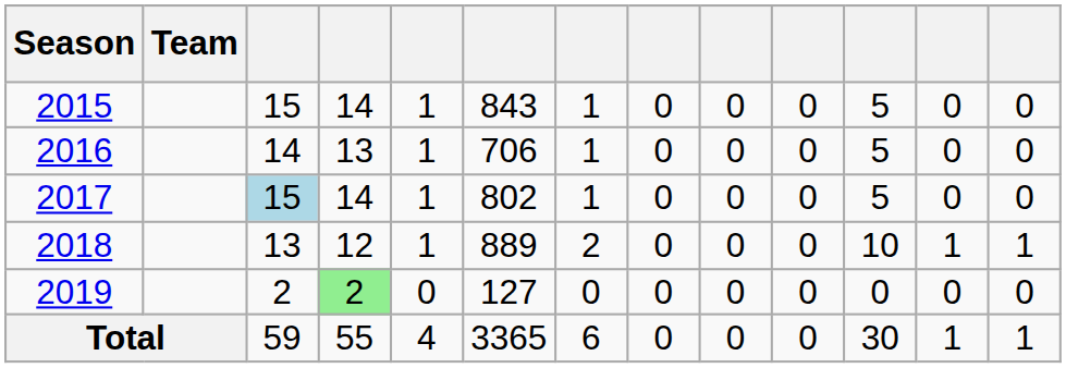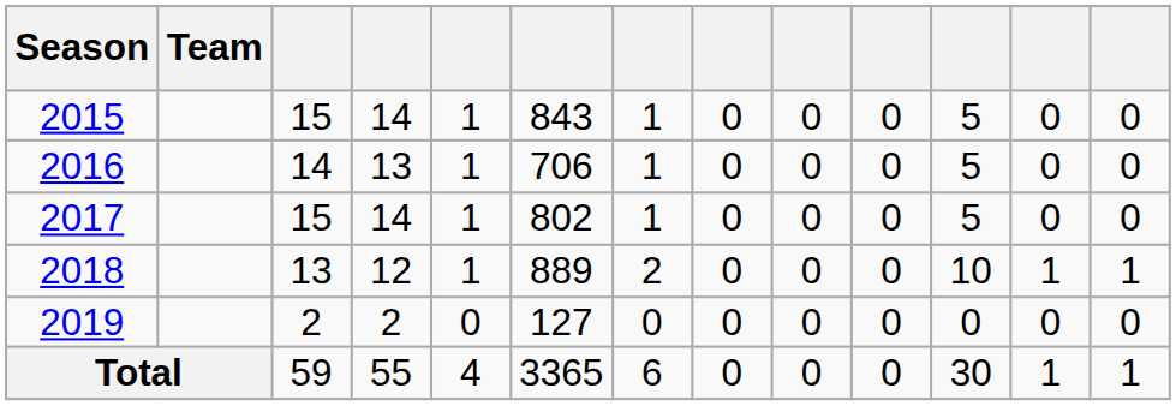2017 | column 3: lightblue background -> no background
2019 | column 4: lightgreen background -> no background
